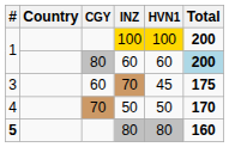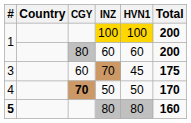row 3 | Total: lightblue background -> no background
row 5 | CGY: normal -> bold
